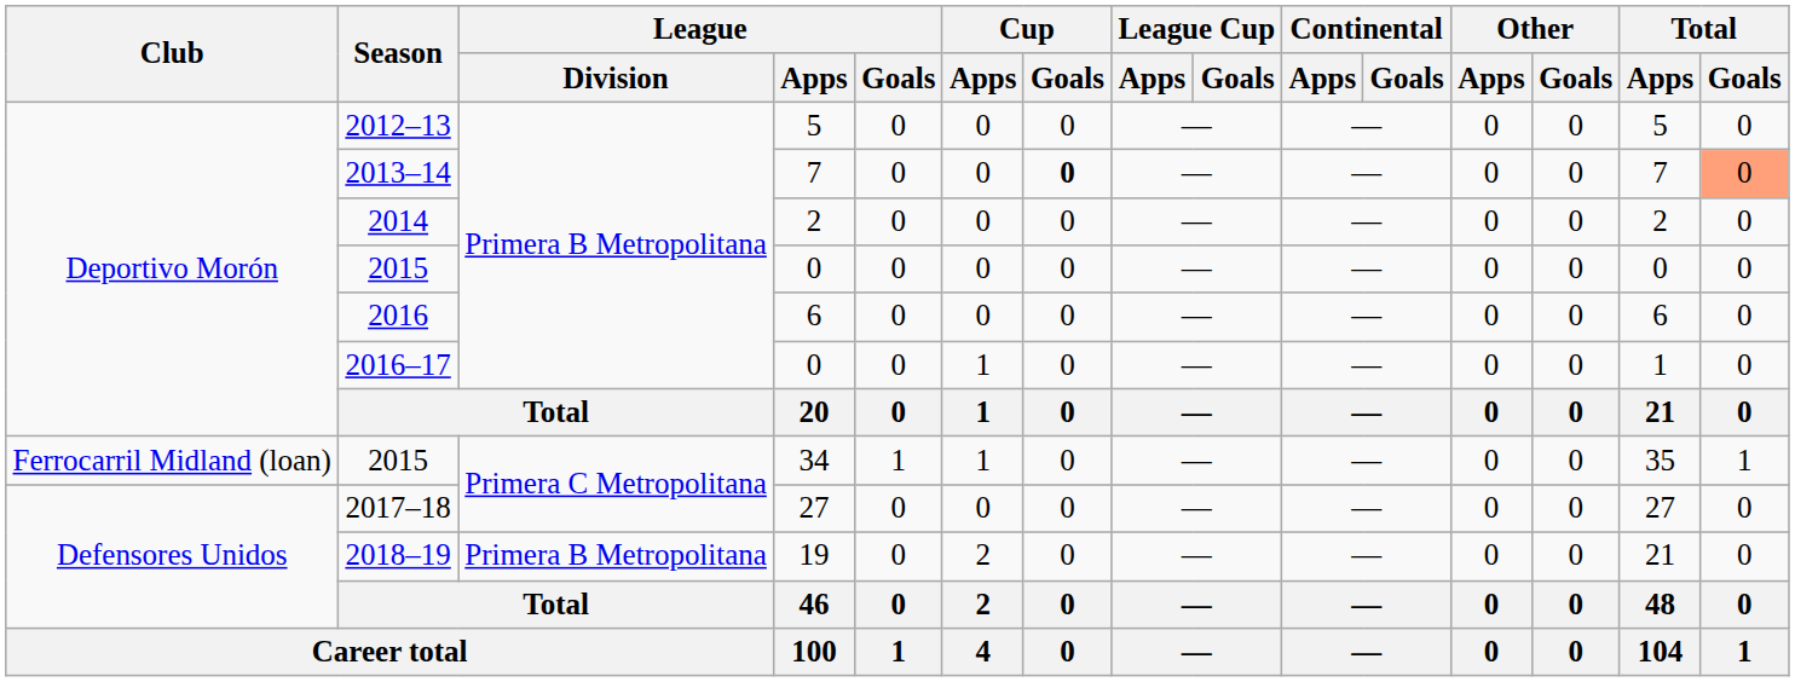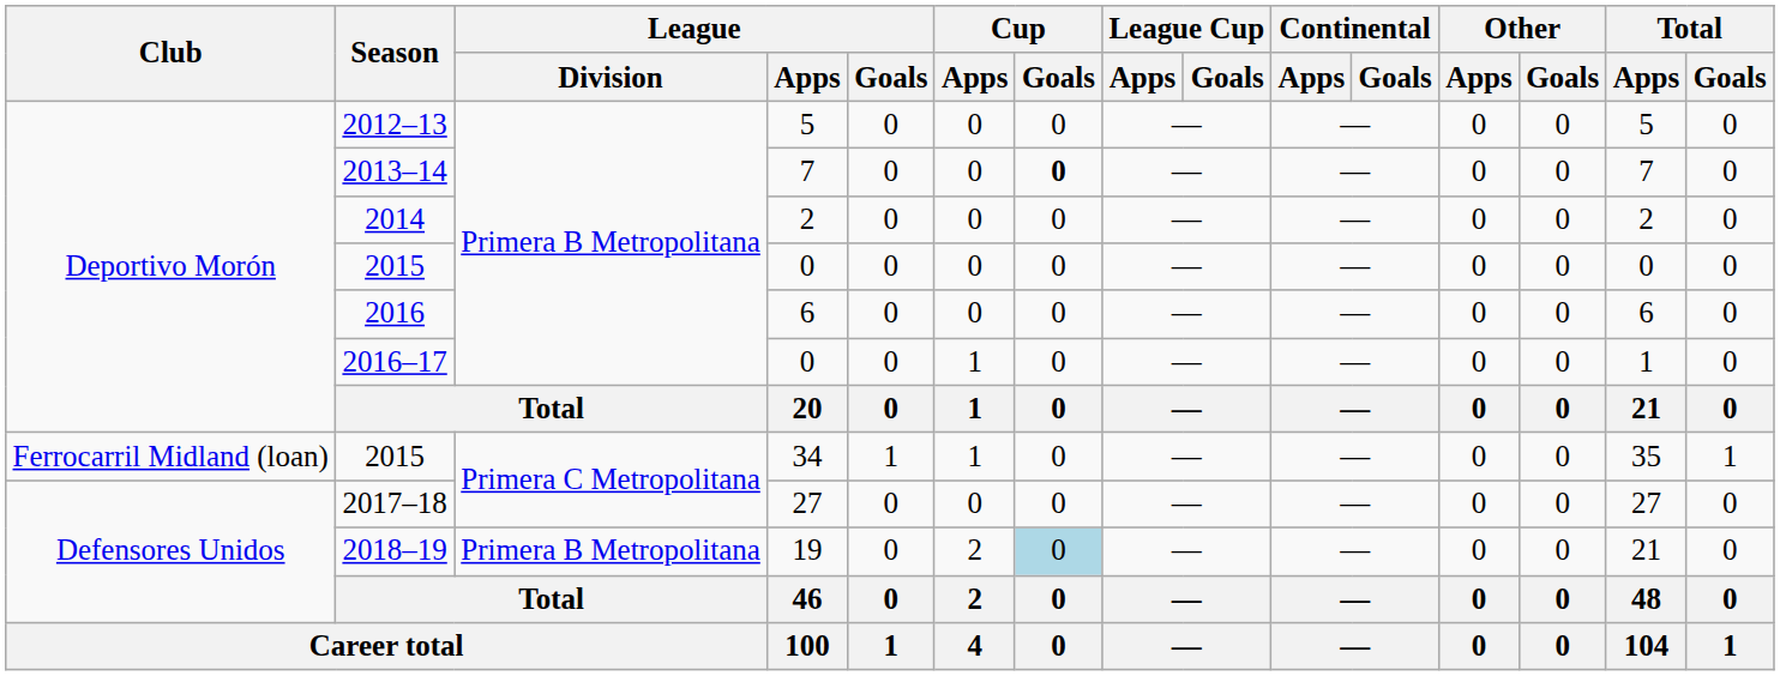2013–14 | Total / Goals: lightsalmon background -> no background
2018–19 | Cup / Goals: no background -> lightblue background
